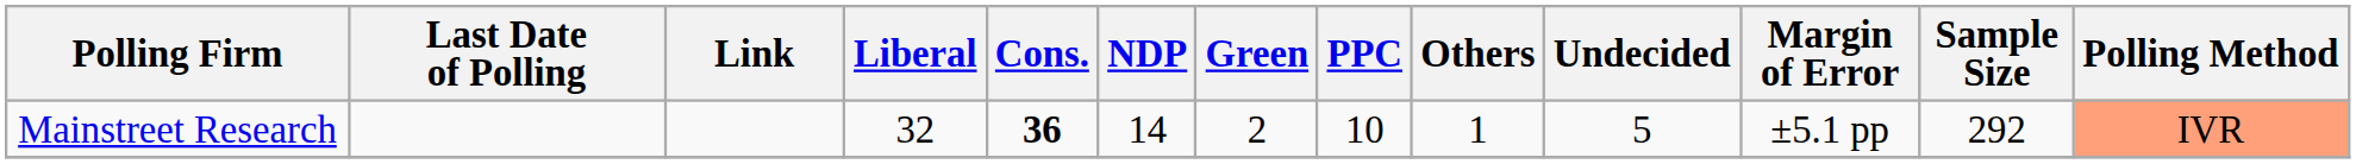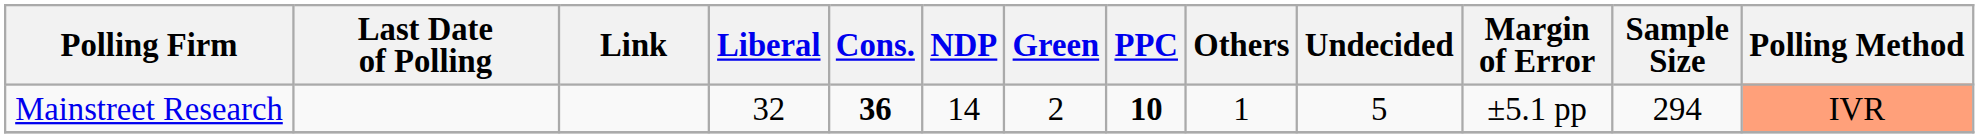Mainstreet Research | PPC: normal -> bold
Mainstreet Research | Sample Size: 292 -> 294
